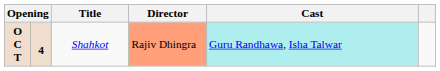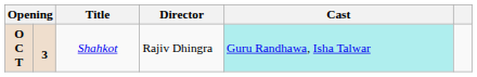O C T | column 2: 4 -> 3
O C T | Director: lightsalmon background -> no background
